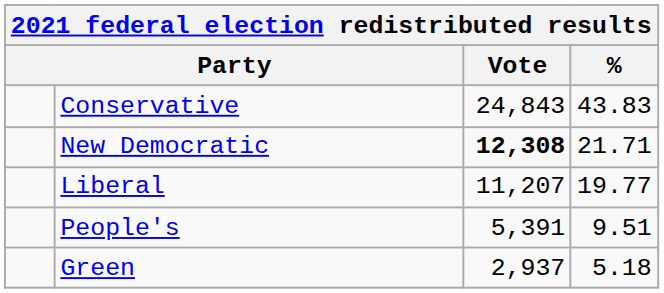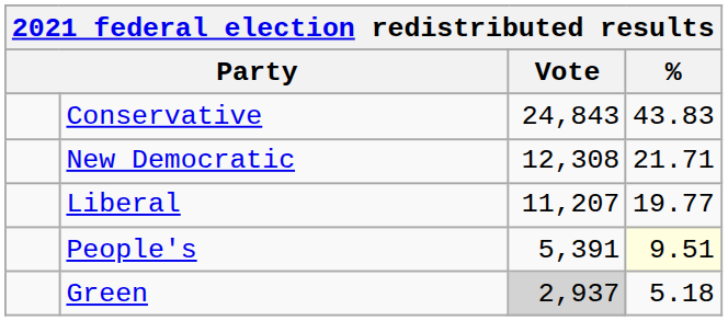New Democratic | Vote: bold -> normal
People's | %: no background -> lightyellow background
Green | Vote: no background -> lightgrey background
